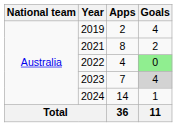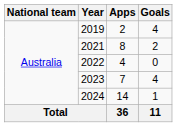2022 | Goals: lightgreen background -> no background
2023 | Goals: lightgrey background -> no background
